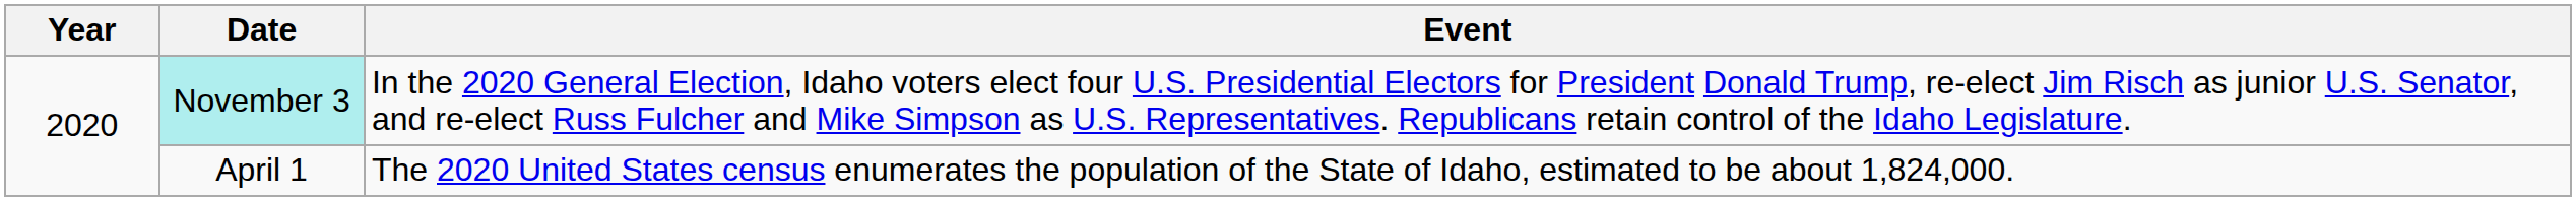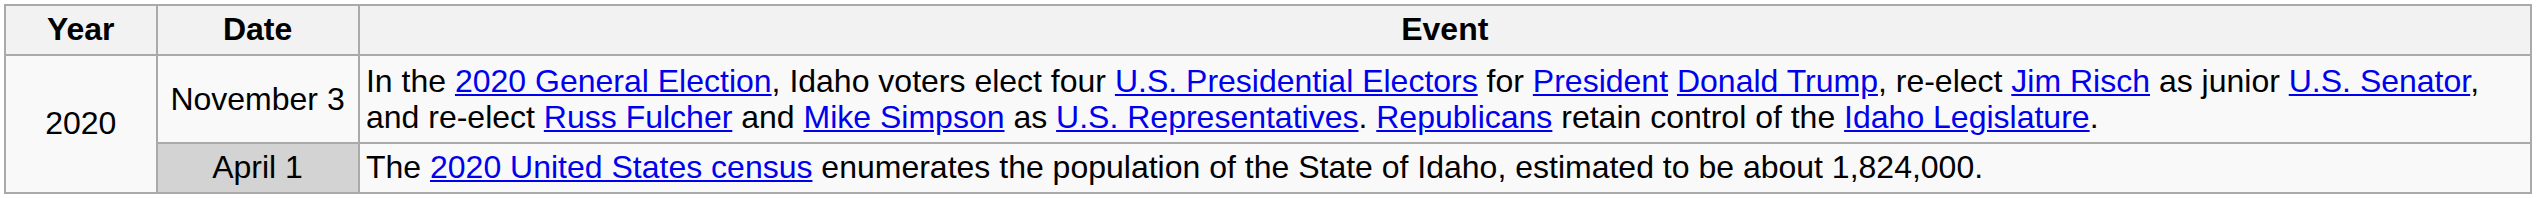November 3 | Date: paleturquoise background -> no background
April 1 | Date: no background -> lightgrey background
